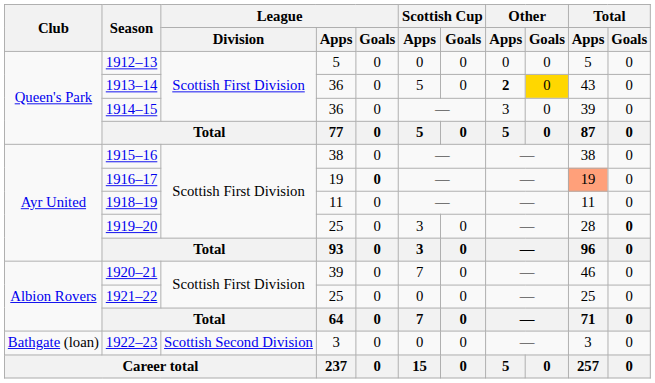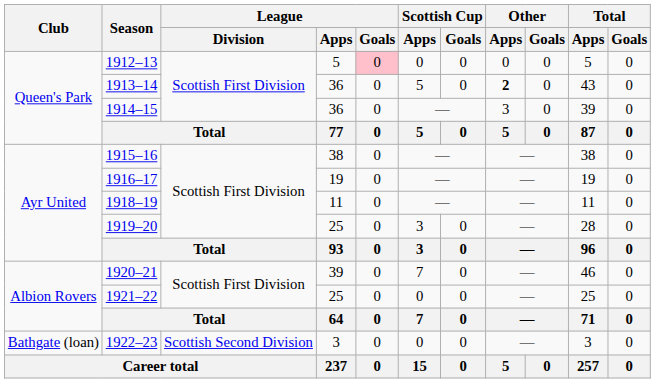1912–13 | League / Goals: no background -> pink background
1913–14 | Other / Goals: gold background -> no background
1916–17 | League / Goals: bold -> normal
1916–17 | Total / Apps: lightsalmon background -> no background
1919–20 | Total / Goals: bold -> normal
